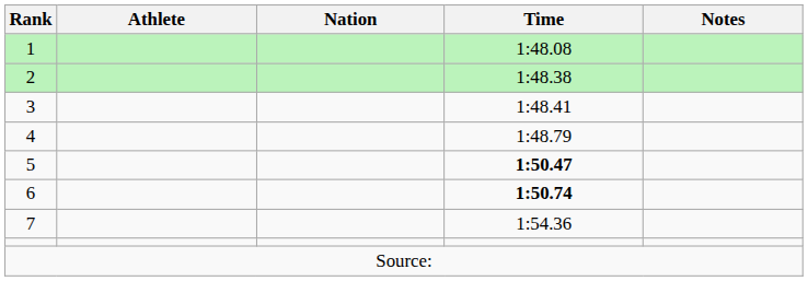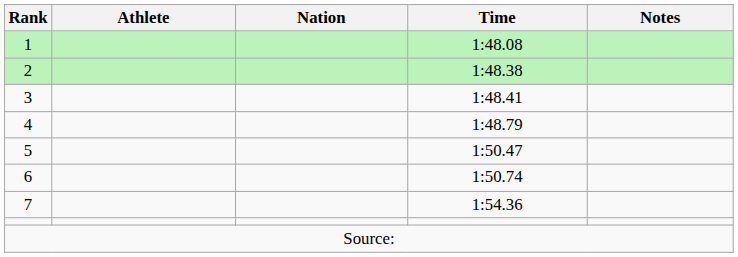5 | Time: bold -> normal
6 | Time: bold -> normal
